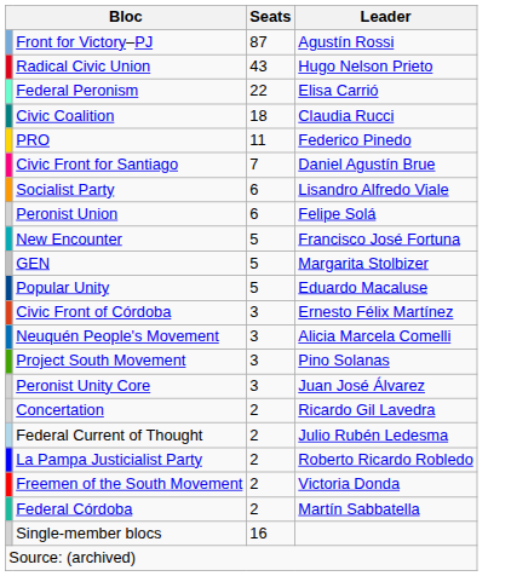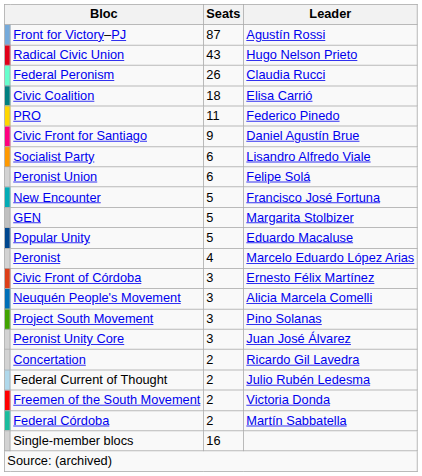Federal Peronism | Seats: 22 -> 26
Federal Peronism | Leader: Elisa Carrió -> Claudia Rucci
Civic Coalition | Leader: Claudia Rucci -> Elisa Carrió
Civic Front for Santiago | Seats: 7 -> 9
+ row: Peronist | 4 | Marcelo Eduardo López Arias
- row: La Pampa Justicialist Party | 2 | Roberto Ricardo Robledo
